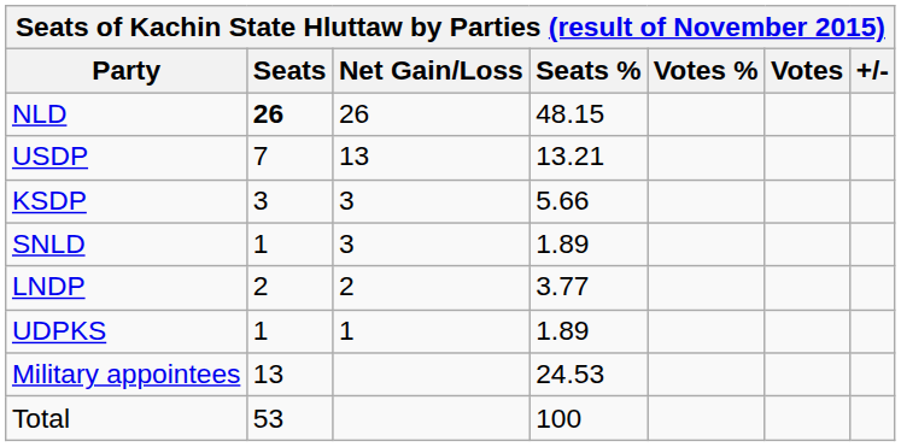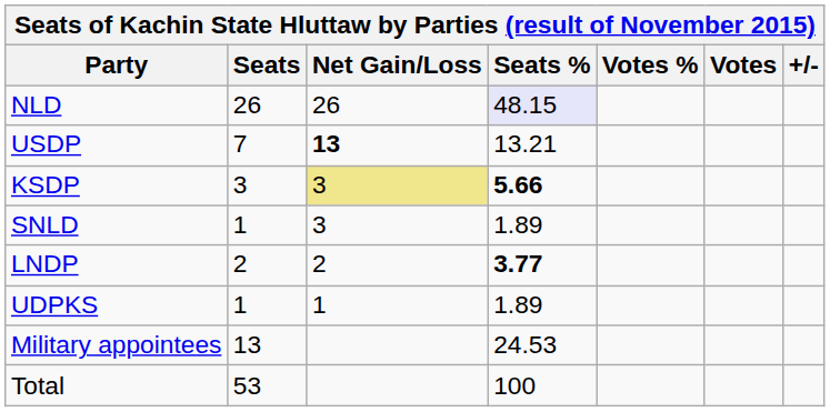NLD | Seats: bold -> normal
NLD | Seats %: no background -> lavender background
USDP | Net Gain/Loss: normal -> bold
KSDP | Net Gain/Loss: no background -> khaki background
KSDP | Seats %: normal -> bold
LNDP | Seats %: normal -> bold
